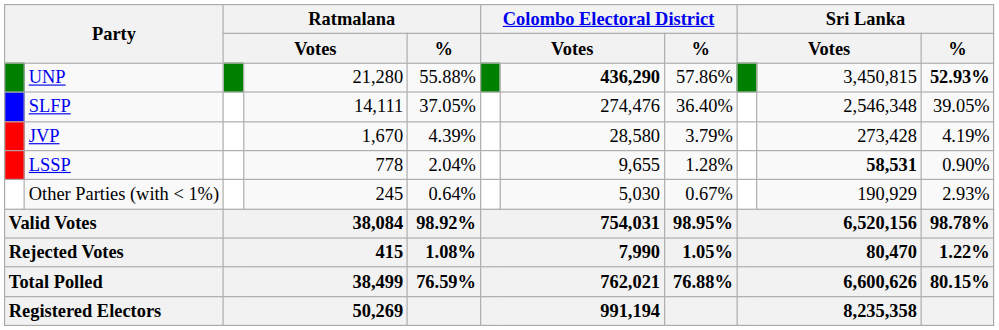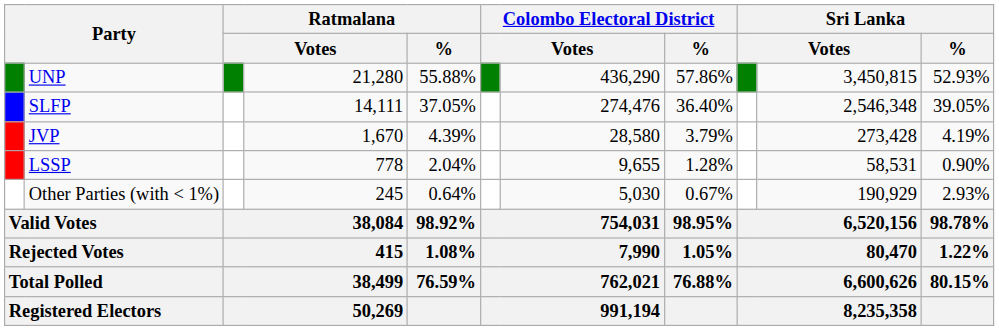UNP | column 7: bold -> normal
UNP | Sri Lanka / %: bold -> normal
LSSP | column 10: bold -> normal
